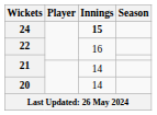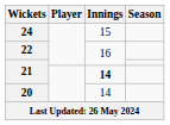24 | Innings: bold -> normal
21 / 14 | Innings: normal -> bold
